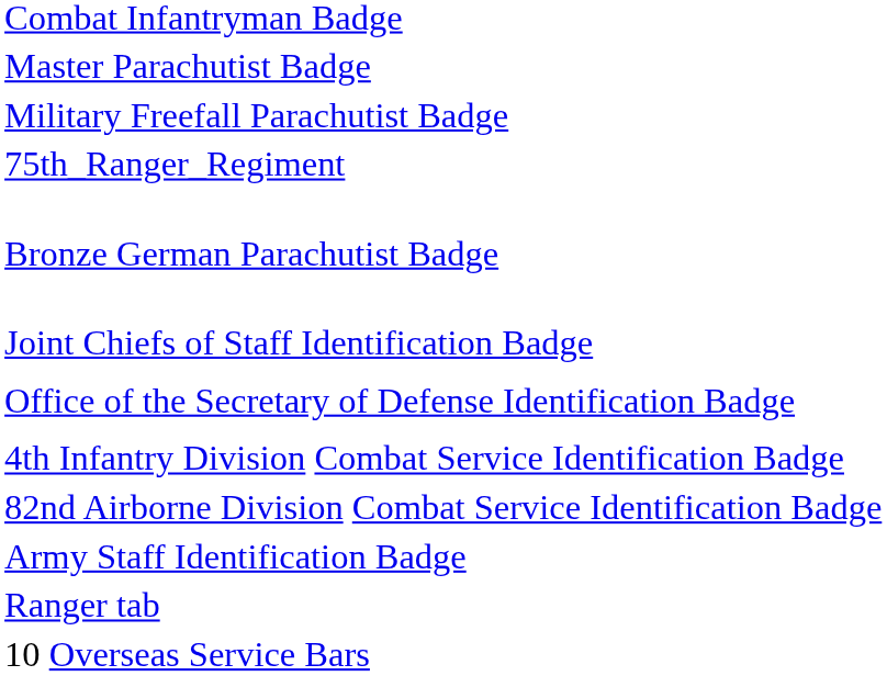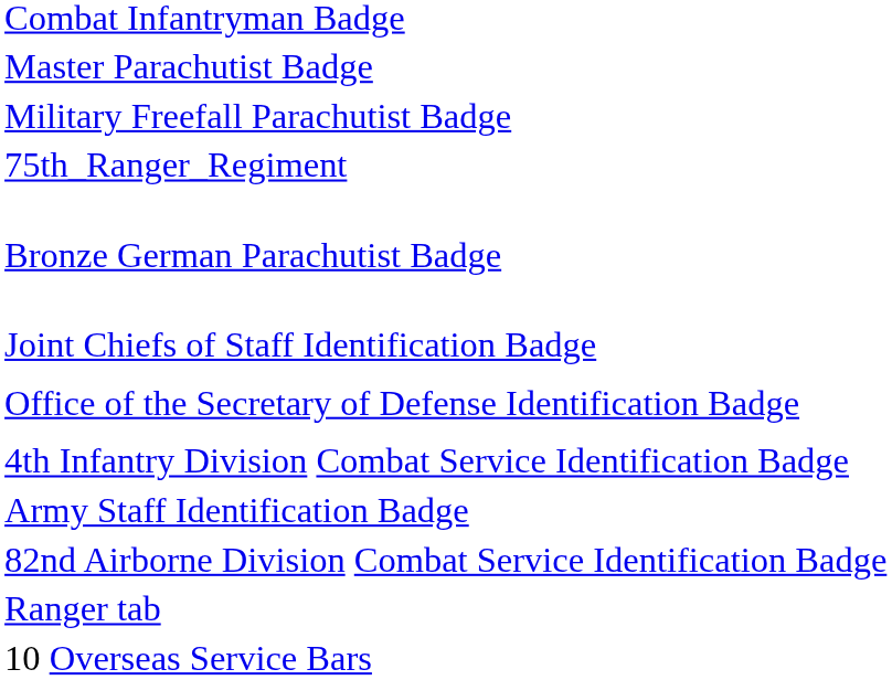row 9 | column 1: 82nd Airborne Division Combat Service Identification Badge -> Army Staff Identification Badge
row 10 | column 1: Army Staff Identification Badge -> 82nd Airborne Division Combat Service Identification Badge
